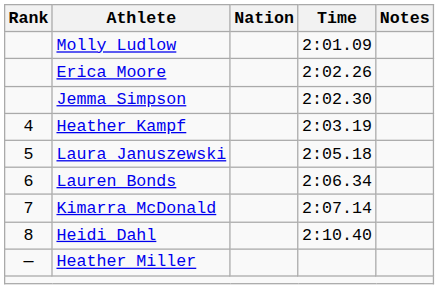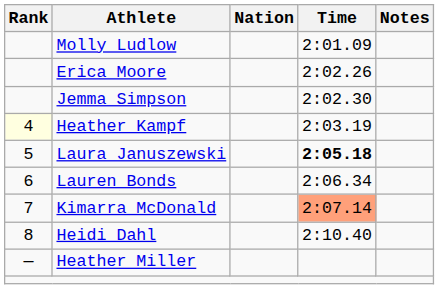Heather Kampf | Rank: no background -> lightyellow background
Laura Januszewski | Time: normal -> bold
Kimarra McDonald | Time: no background -> lightsalmon background
